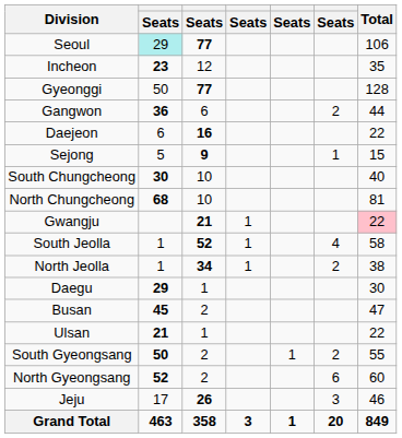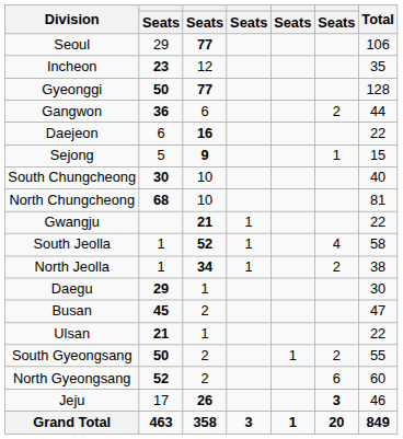Seoul | column 2: paleturquoise background -> no background
Gyeonggi | column 2: normal -> bold
Gwangju | Total: pink background -> no background
Jeju | column 6: normal -> bold
